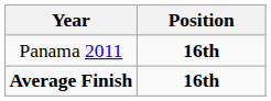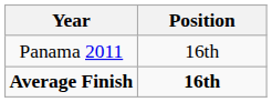Panama 2011 | Position: bold -> normal
